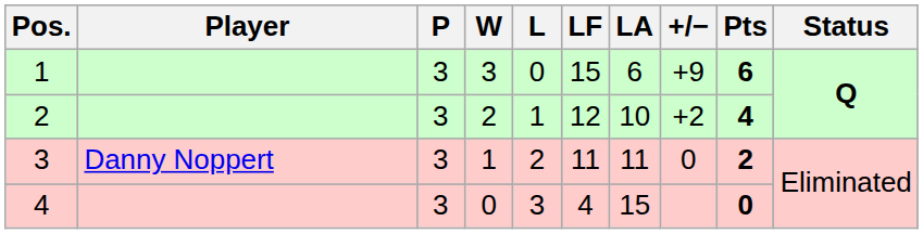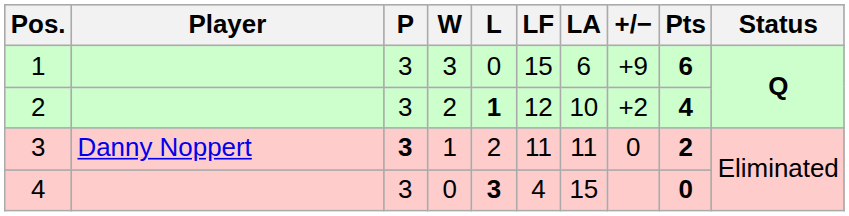row 3 | L: normal -> bold
row 4 | P: normal -> bold
row 5 | L: normal -> bold
